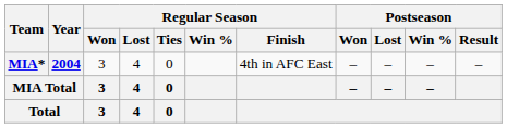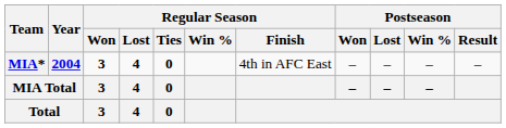MIA* | Regular Season / Won: normal -> bold
MIA* | Regular Season / Lost: normal -> bold
MIA* | Regular Season / Ties: normal -> bold
